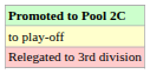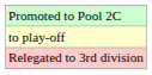row 1 | column 1: bold -> normal
